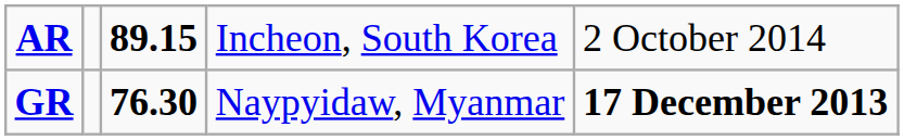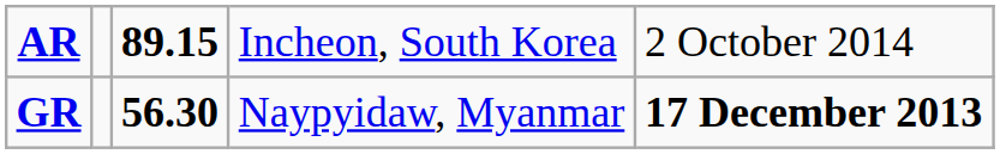GR | column 3: 76.30 -> 56.30
